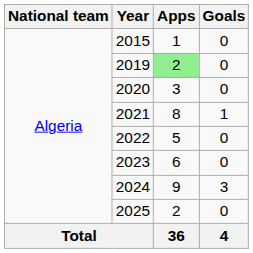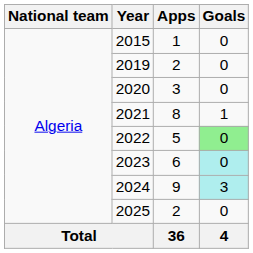2019 | Apps: lightgreen background -> no background
2022 | Goals: no background -> lightgreen background
2023 | Goals: no background -> paleturquoise background
2024 | Goals: no background -> paleturquoise background
